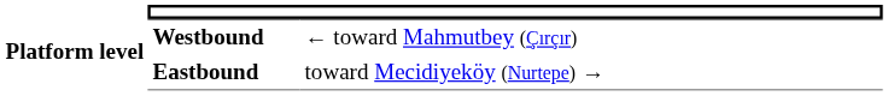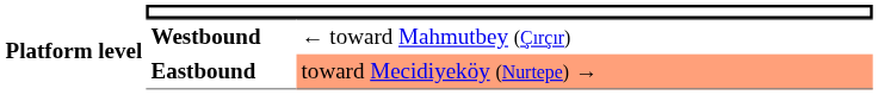Eastbound | column 3: no background -> lightsalmon background
